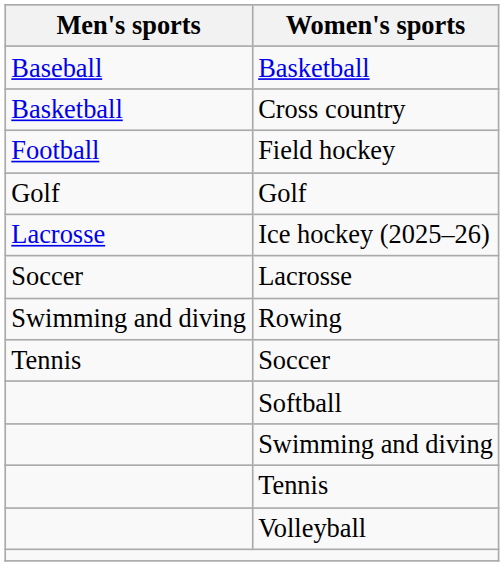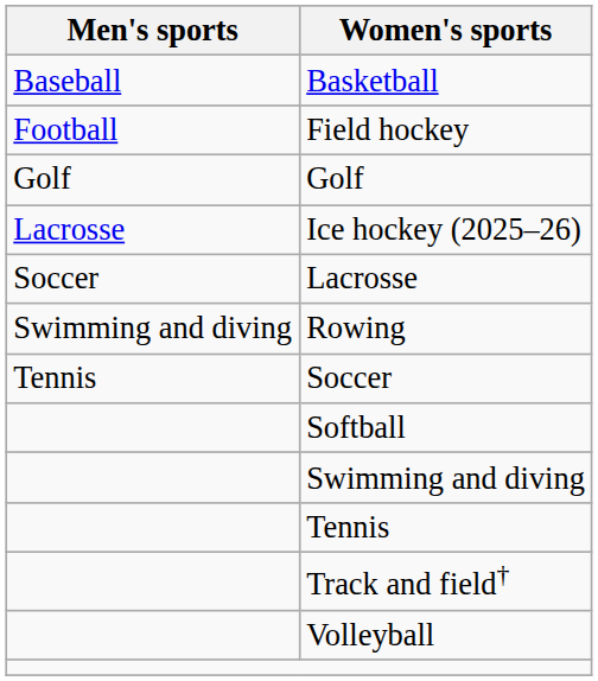- row: Basketball | Cross country
+ row: Track and field†
